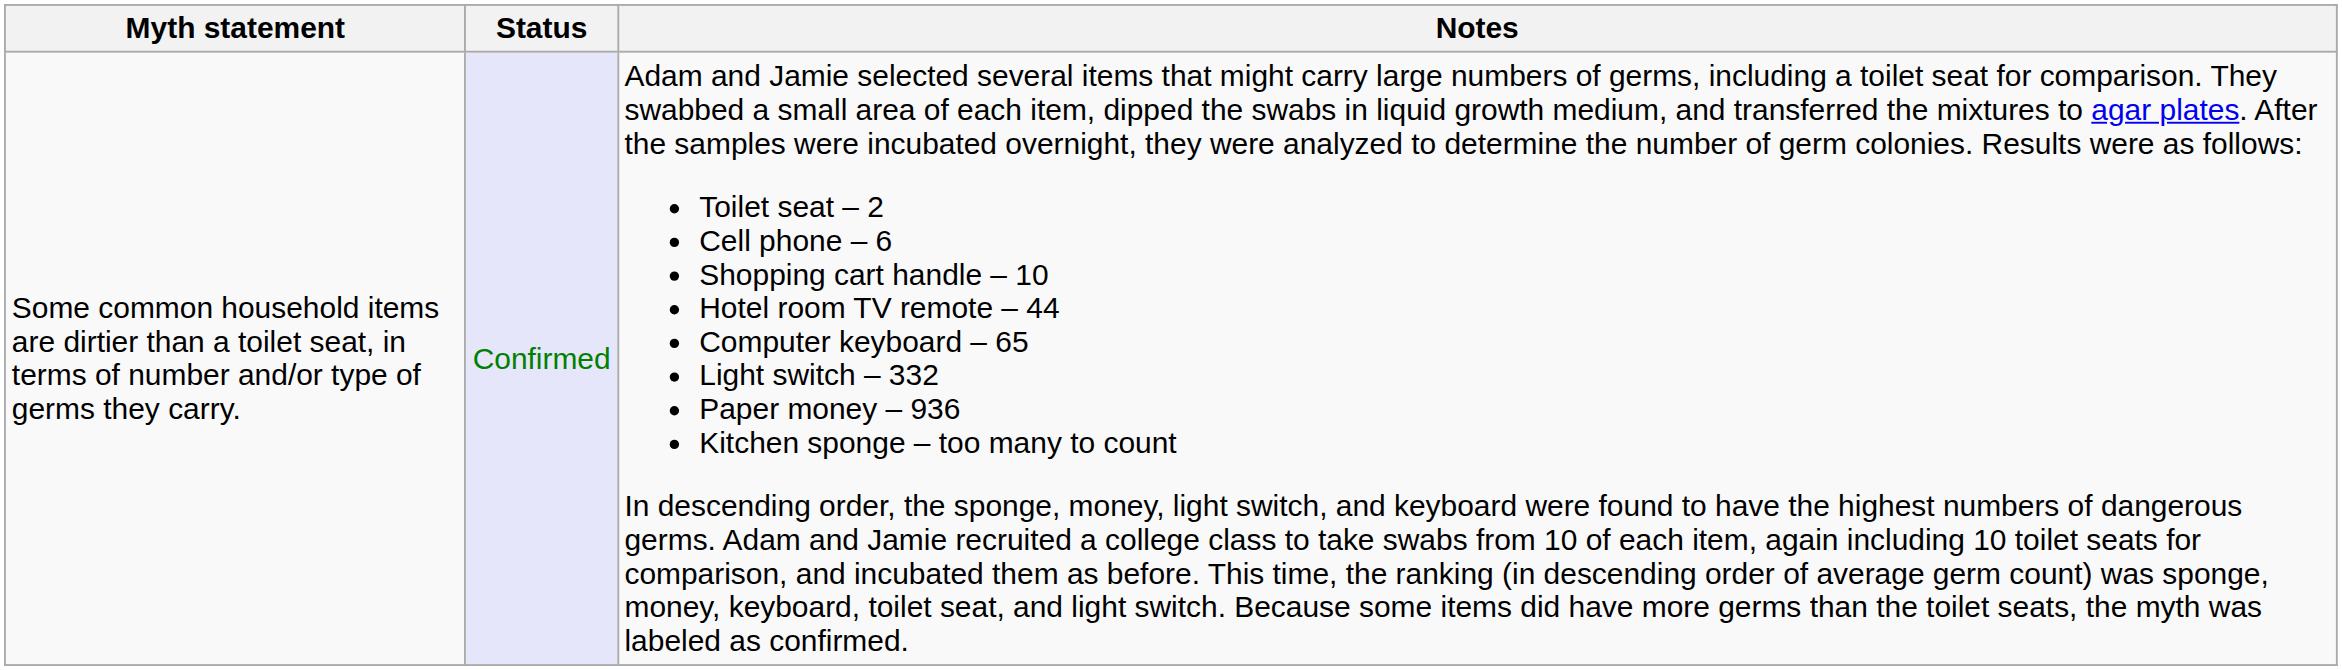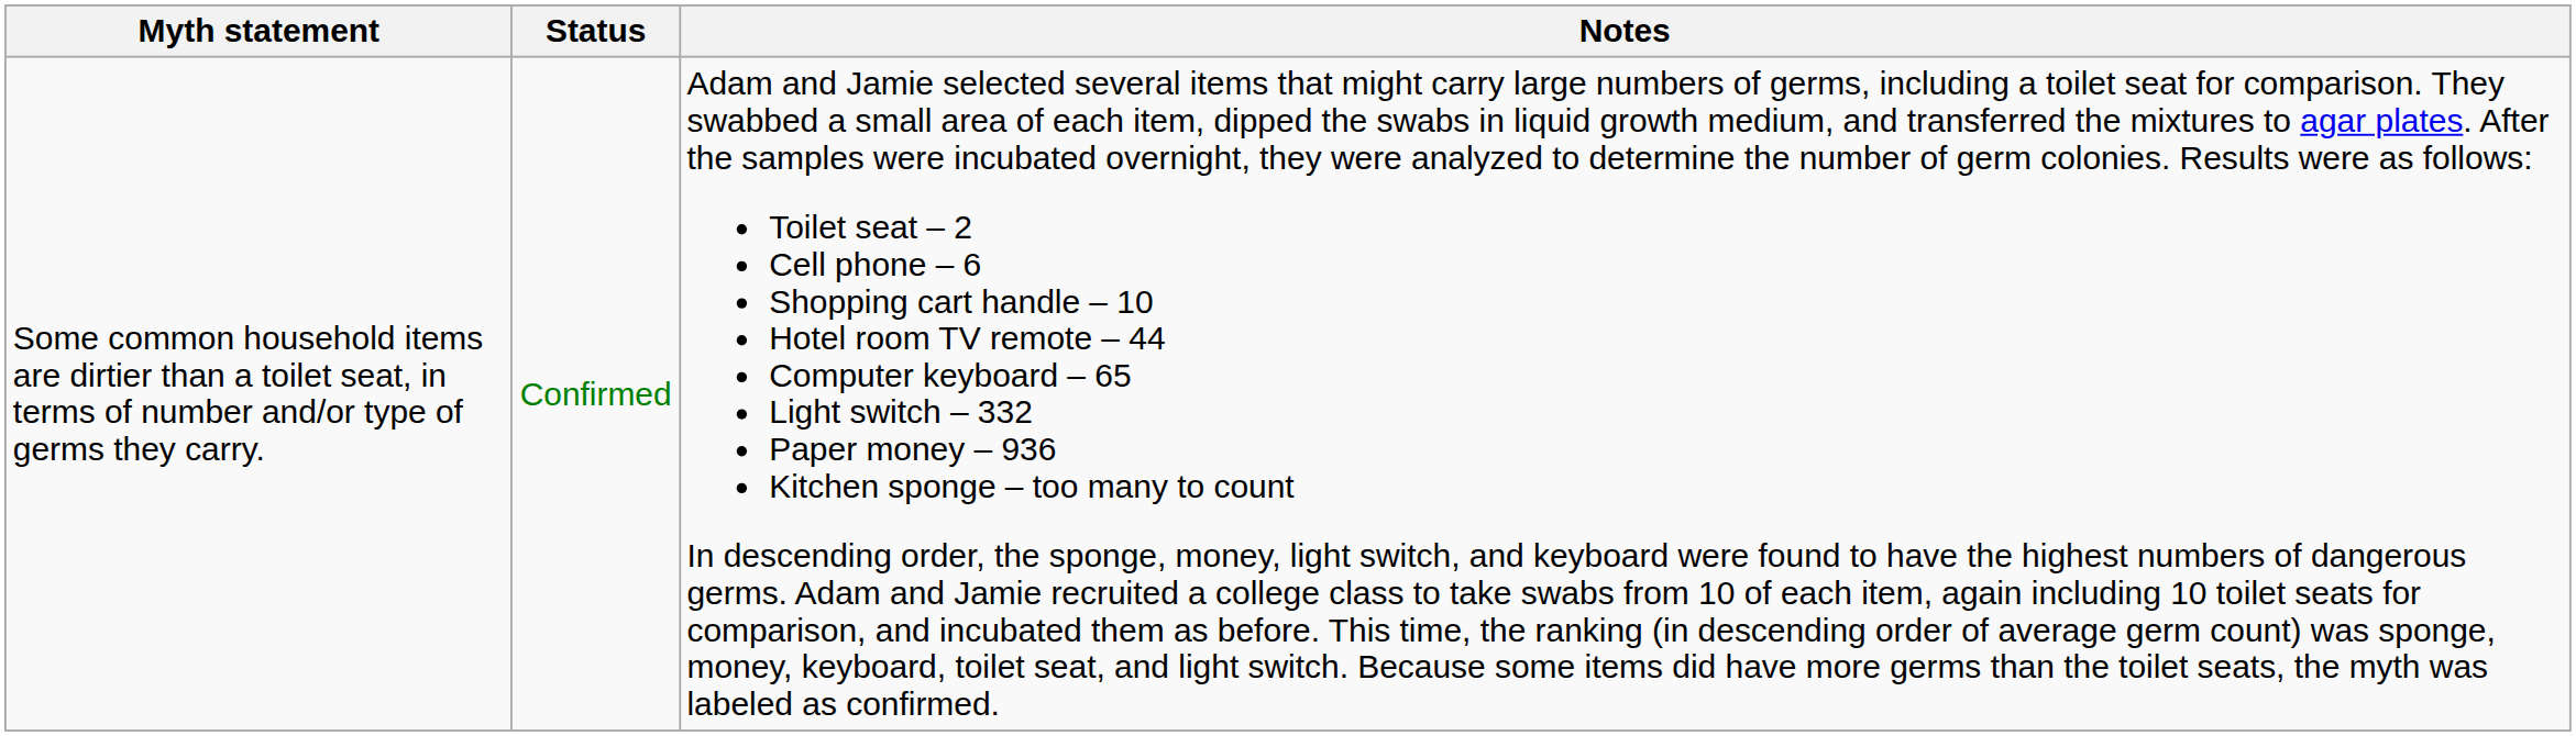row 2 | Status: lavender background -> no background
